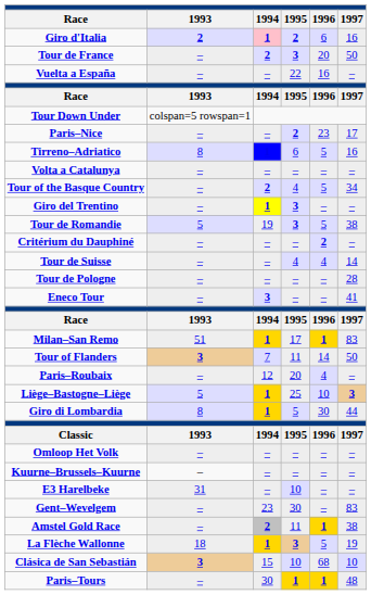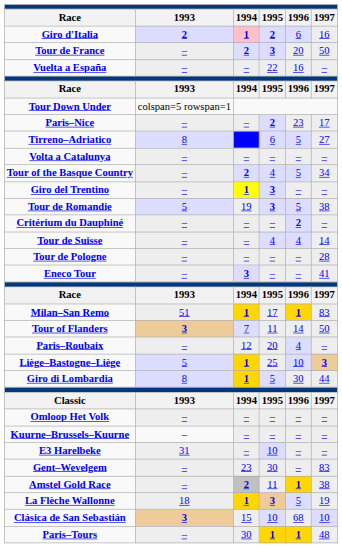Tirreno–Adriatico | column 6: 16 -> 27
